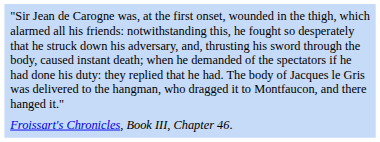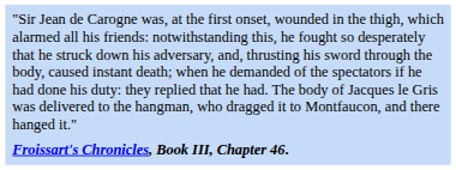row 2 | column 1: normal -> bold
